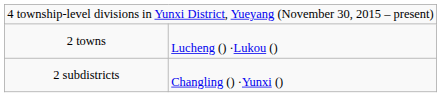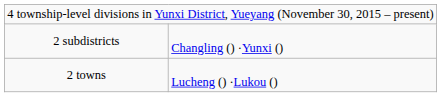rows swapped: 2 subdistricts <-> 2 towns
